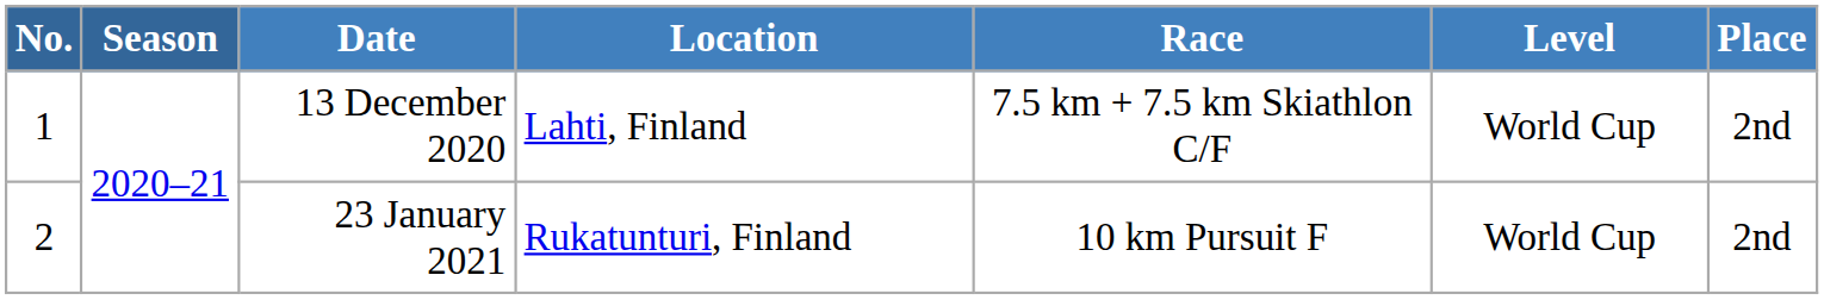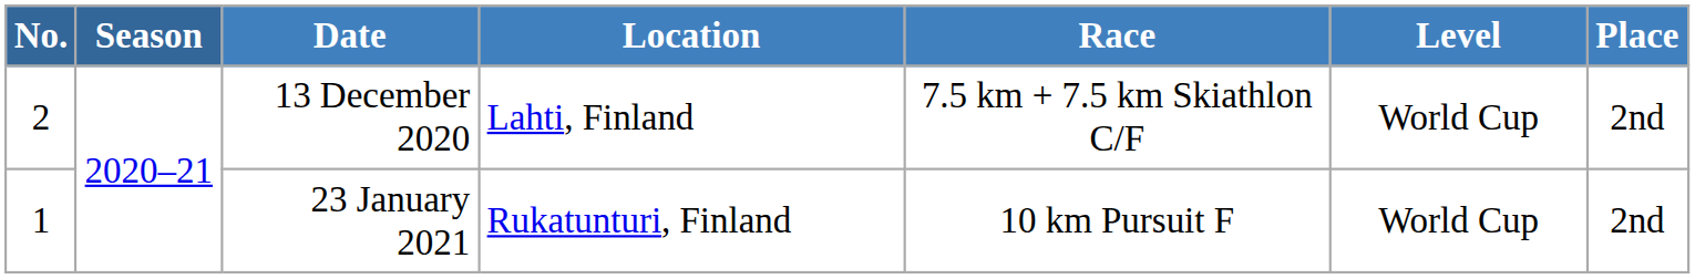13 December 2020 | No.: 1 -> 2
23 January 2021 | No.: 2 -> 1
